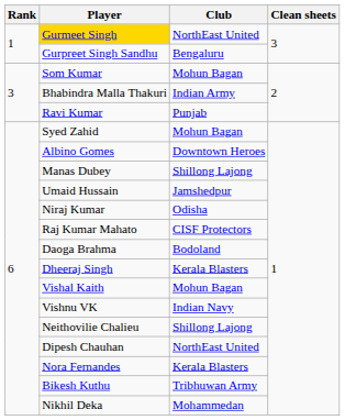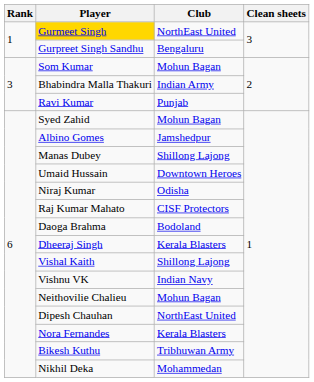Albino Gomes | Club: Downtown Heroes -> Jamshedpur
Umaid Hussain | Club: Jamshedpur -> Downtown Heroes
Vishal Kaith | Club: Mohun Bagan -> Shillong Lajong
Neithovilie Chalieu | Club: Shillong Lajong -> Mohun Bagan
